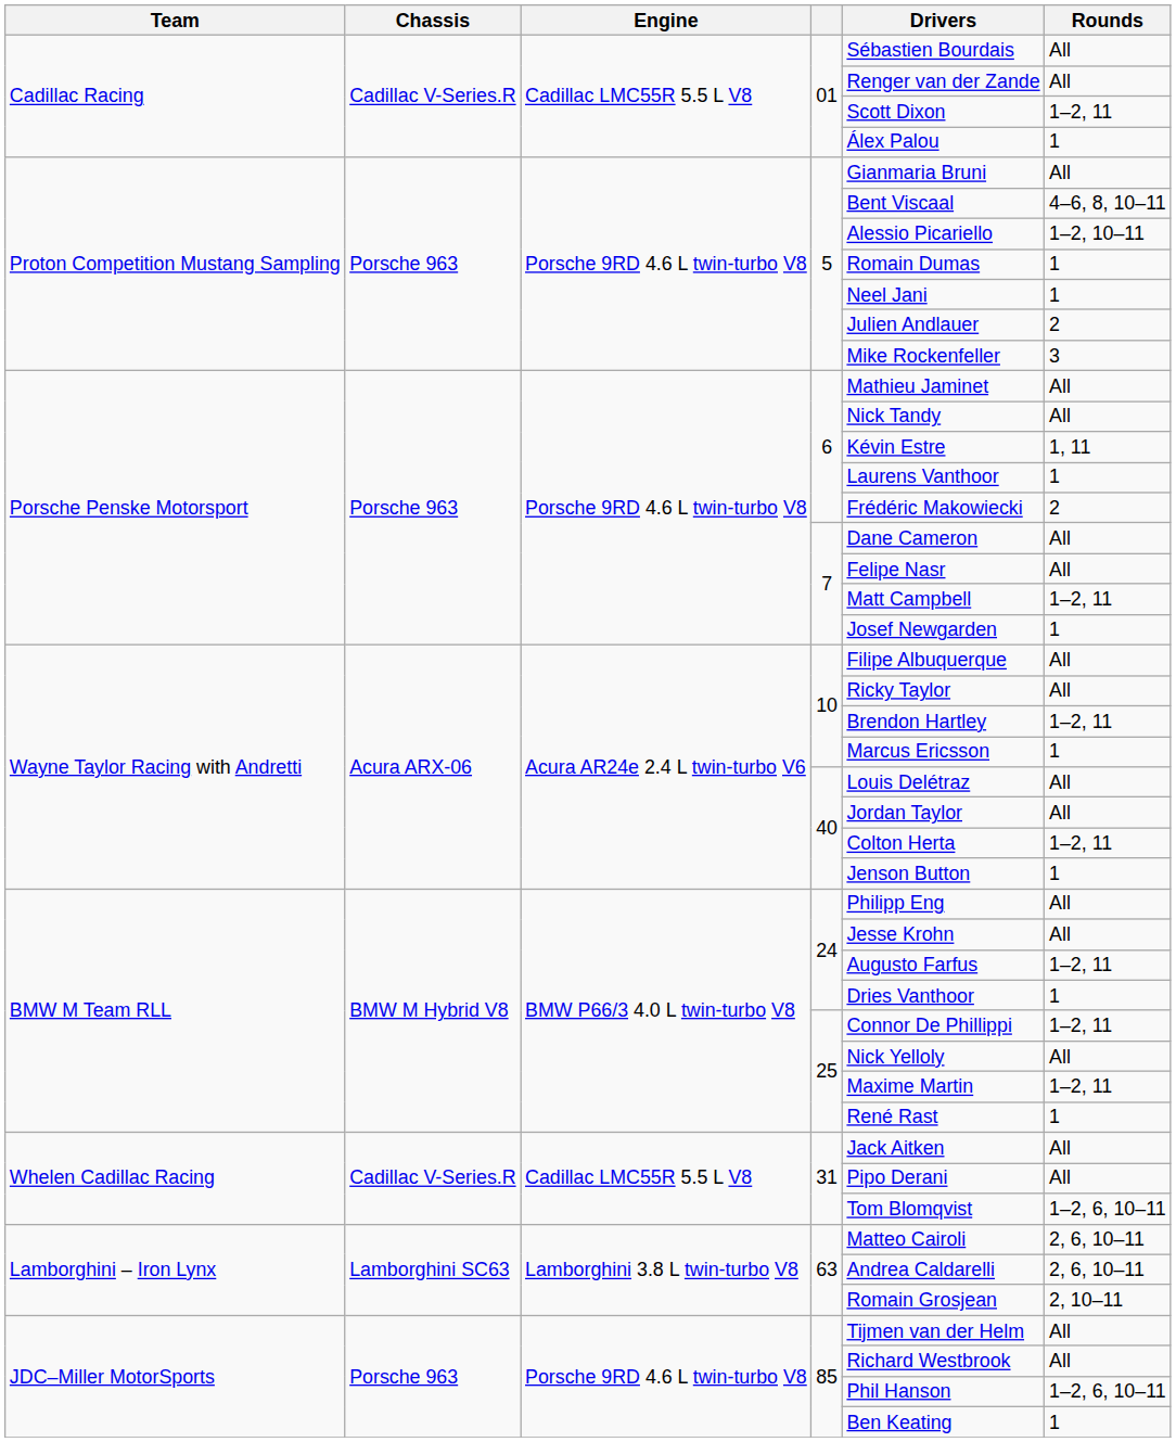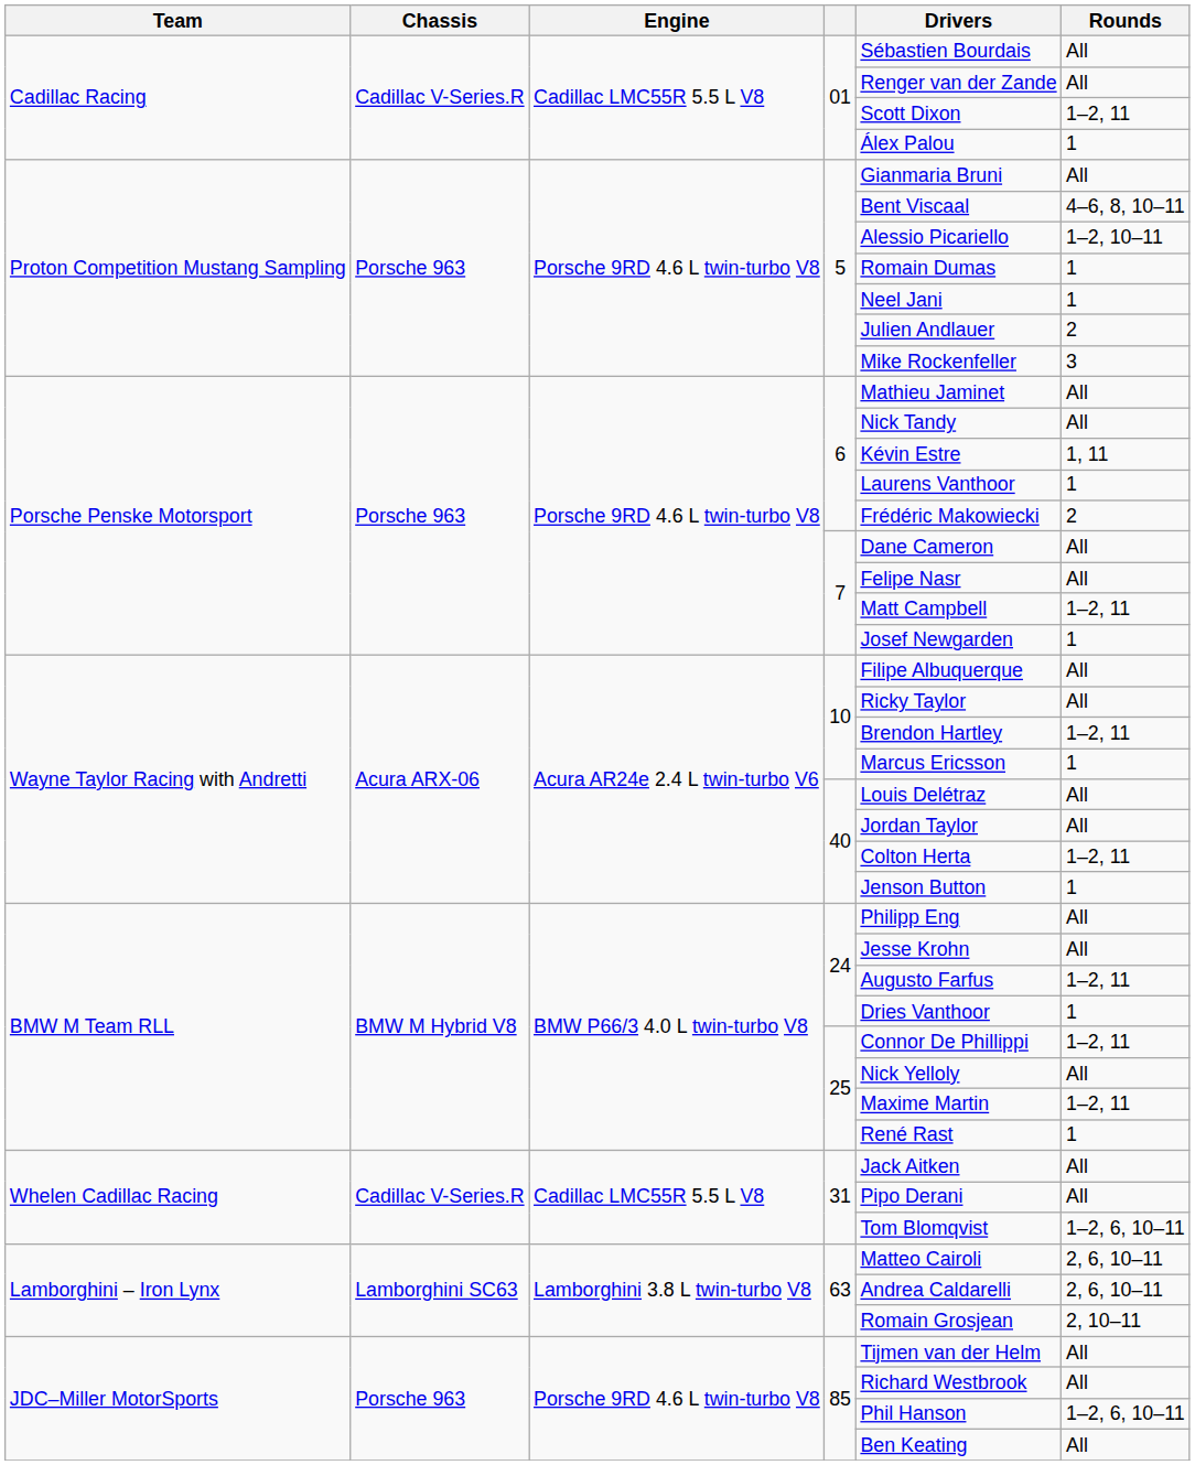row 47 | Rounds: 1 -> All
